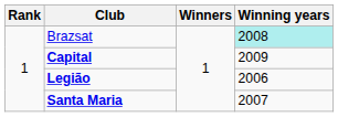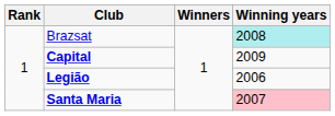Santa Maria | Winning years: no background -> pink background
